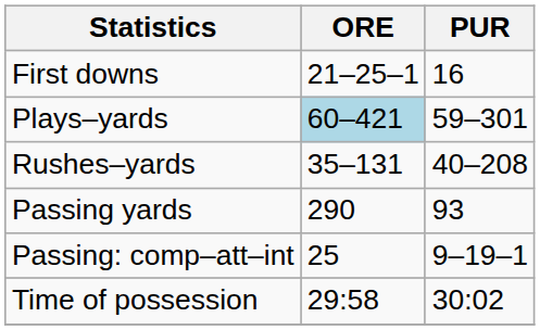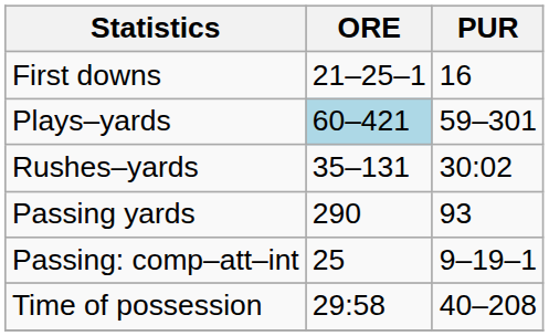Rushes–yards | PUR: 40–208 -> 30:02
Time of possession | PUR: 30:02 -> 40–208
